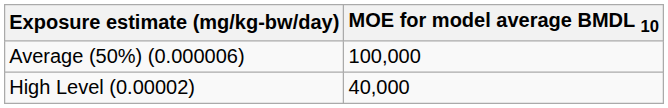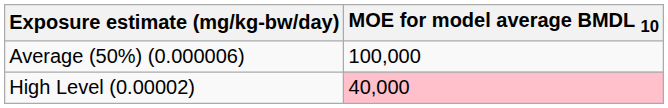High Level (0.00002) | MOE for model average BMDL 10: no background -> pink background
